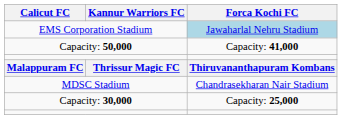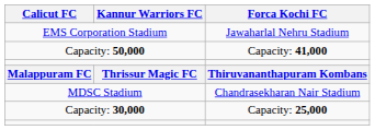EMS Corporation Stadium | Forca Kochi FC: lightblue background -> no background
